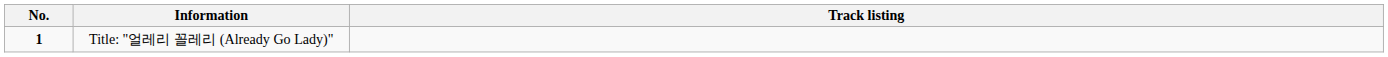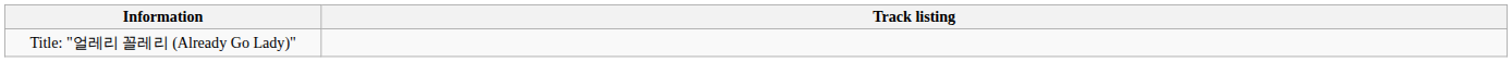- column: No. | 1
